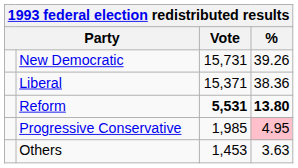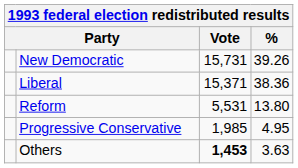Reform | Vote: bold -> normal
Reform | %: bold -> normal
Progressive Conservative | %: pink background -> no background
Others | Vote: normal -> bold
